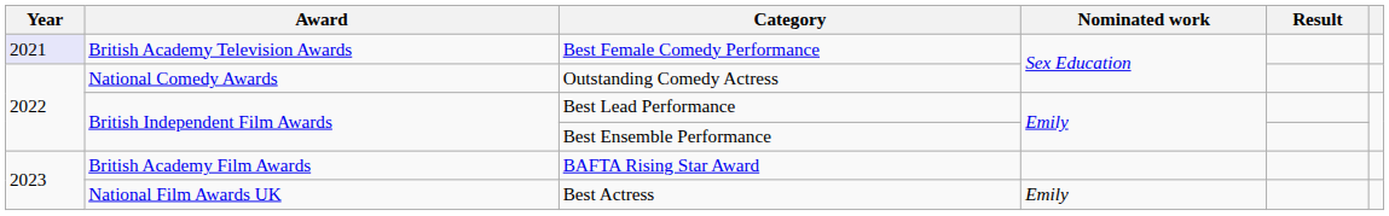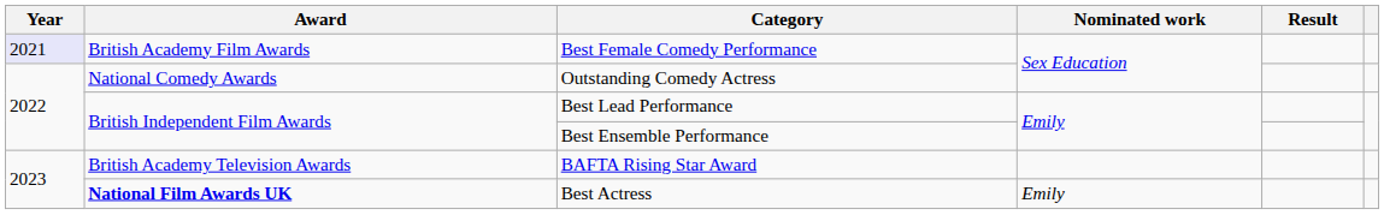Best Female Comedy Performance | Award: British Academy Television Awards -> British Academy Film Awards
BAFTA Rising Star Award | Award: British Academy Film Awards -> British Academy Television Awards
Best Actress | Award: normal -> bold
